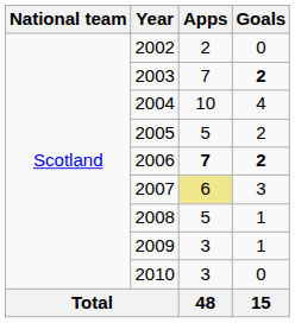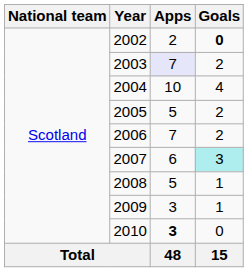2002 | Goals: normal -> bold
2003 | Apps: no background -> lavender background
2003 | Goals: bold -> normal
2006 | Apps: bold -> normal
2006 | Goals: bold -> normal
2007 | Apps: khaki background -> no background
2007 | Goals: no background -> paleturquoise background
2010 | Apps: normal -> bold
